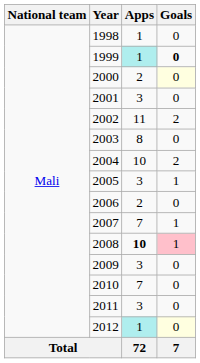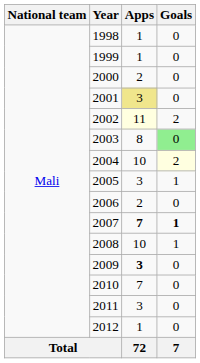1999 | Apps: paleturquoise background -> no background
1999 | Goals: bold -> normal
2000 | Goals: lightyellow background -> no background
2001 | Apps: no background -> khaki background
2002 | Apps: no background -> lightyellow background
2003 | Goals: no background -> lightgreen background
2004 | Goals: no background -> lightyellow background
2007 | Apps: normal -> bold
2007 | Goals: normal -> bold
2008 | Apps: bold -> normal
2008 | Goals: pink background -> no background
2009 | Apps: normal -> bold
2012 | Apps: paleturquoise background -> no background
2012 | Goals: lightyellow background -> no background
